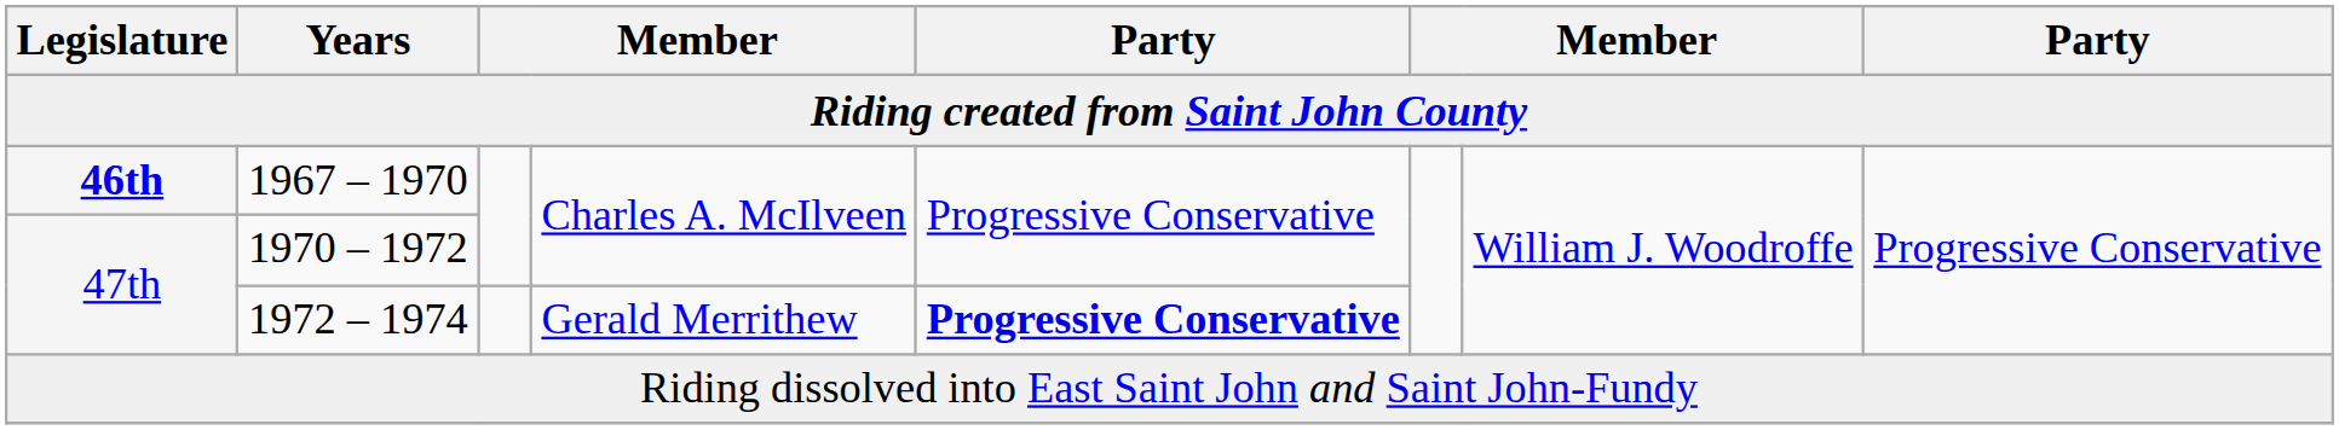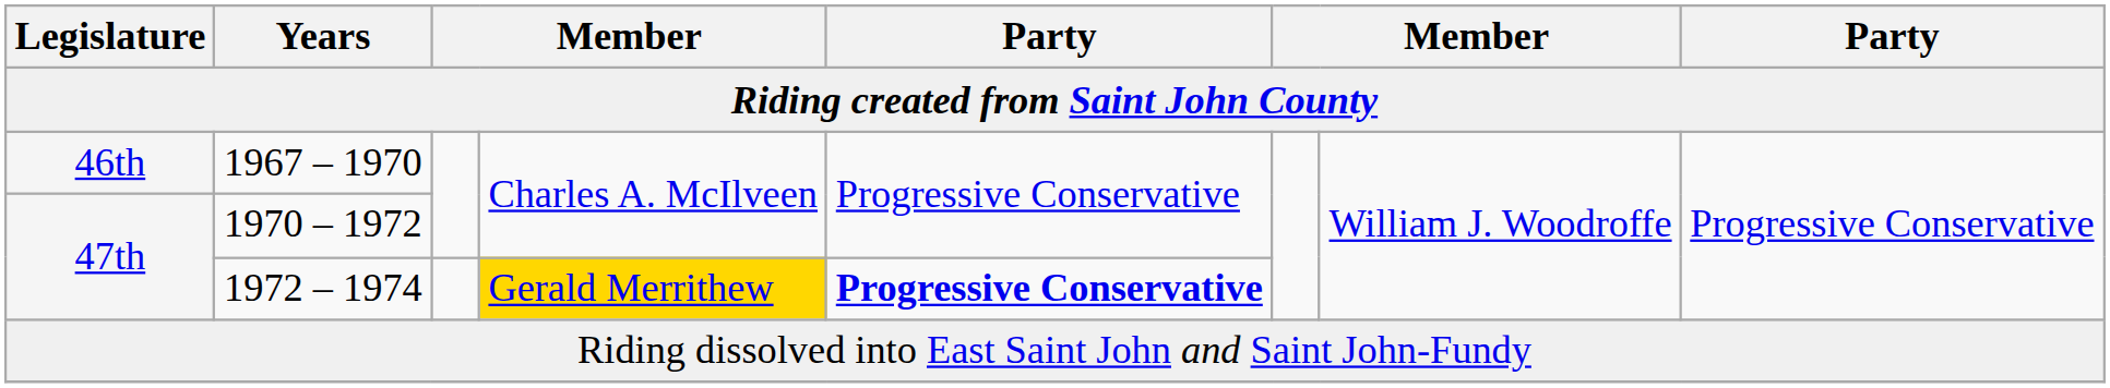1967 – 1970 | Legislature: bold -> normal
1972 – 1974 | column 4: no background -> gold background
